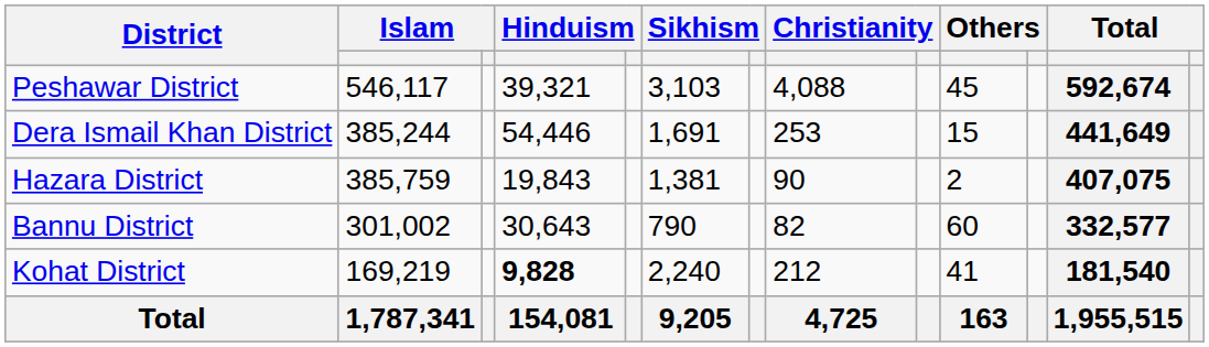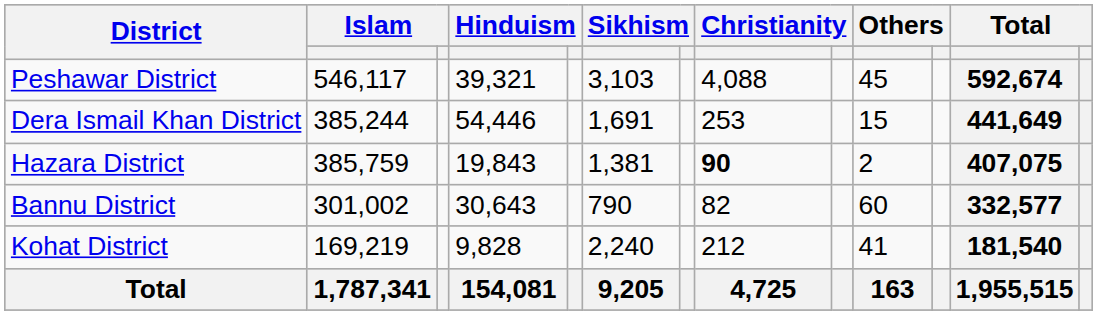Hazara District | column 8: normal -> bold
Kohat District | column 4: bold -> normal
